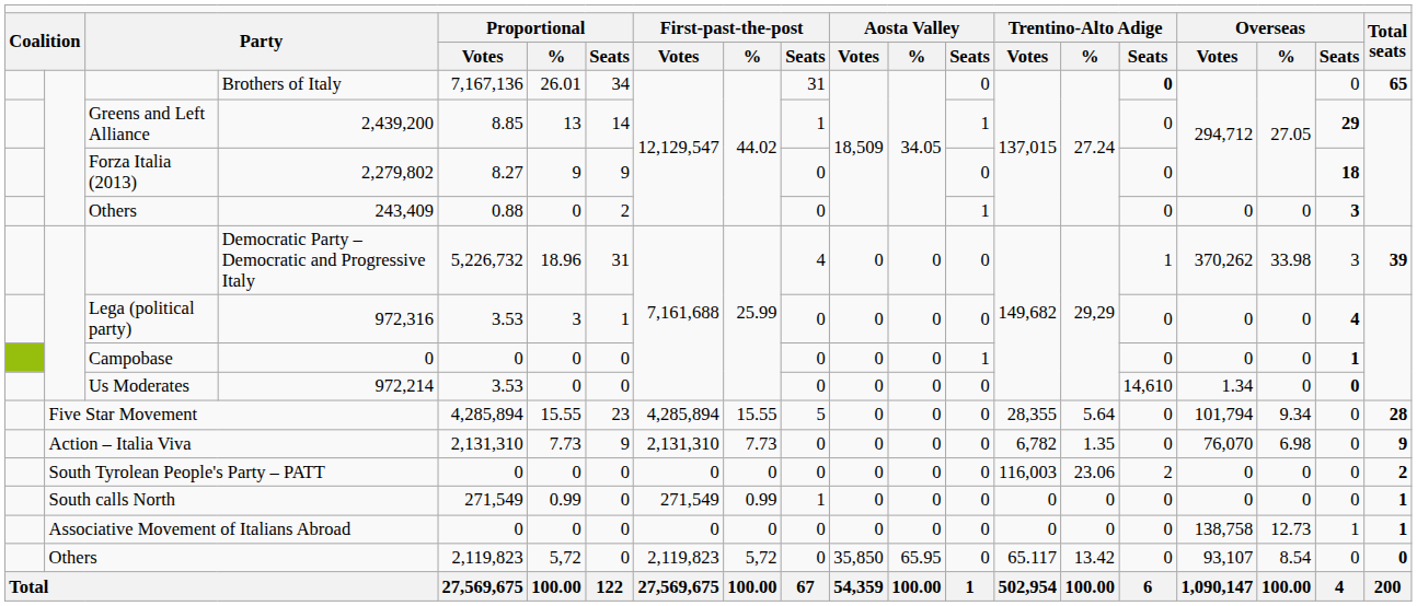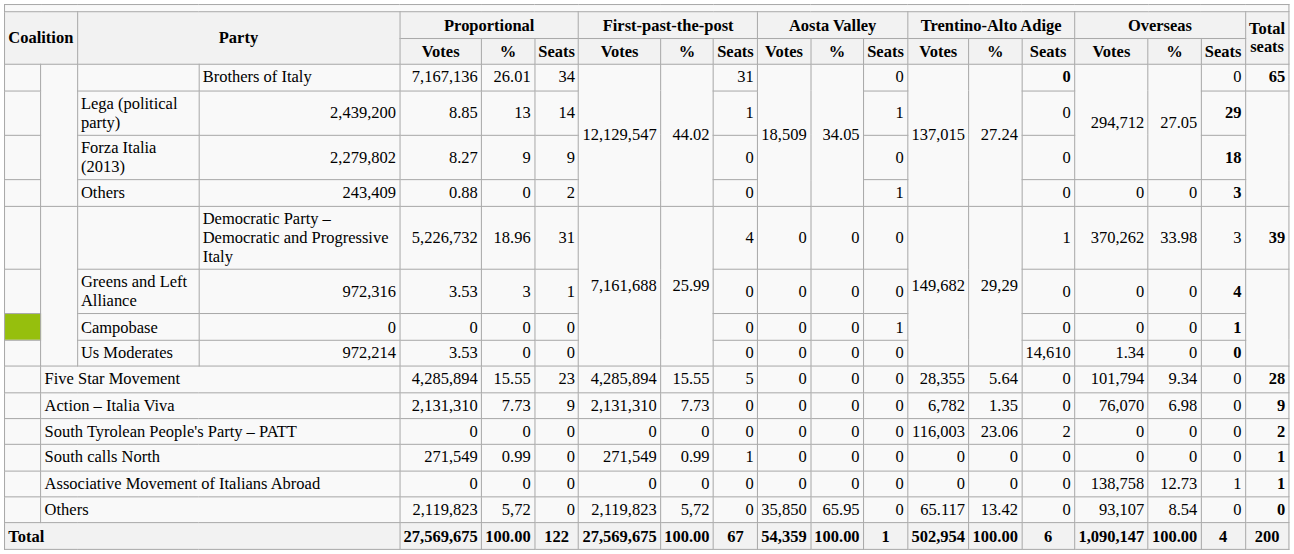2,439,200 | column 3: Greens and Left Alliance -> Lega (political party)
972,316 | column 3: Lega (political party) -> Greens and Left Alliance
